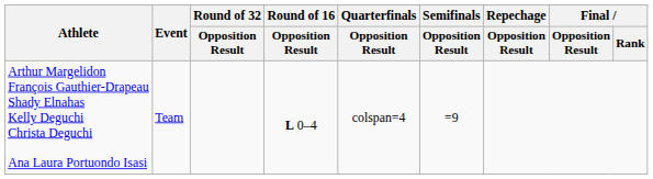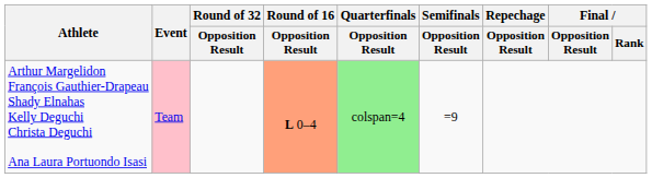row 3 | Event: no background -> pink background
row 3 | Round of 16 / Opposition Result: no background -> lightsalmon background
row 3 | Quarterfinals / Opposition Result: no background -> lightgreen background
